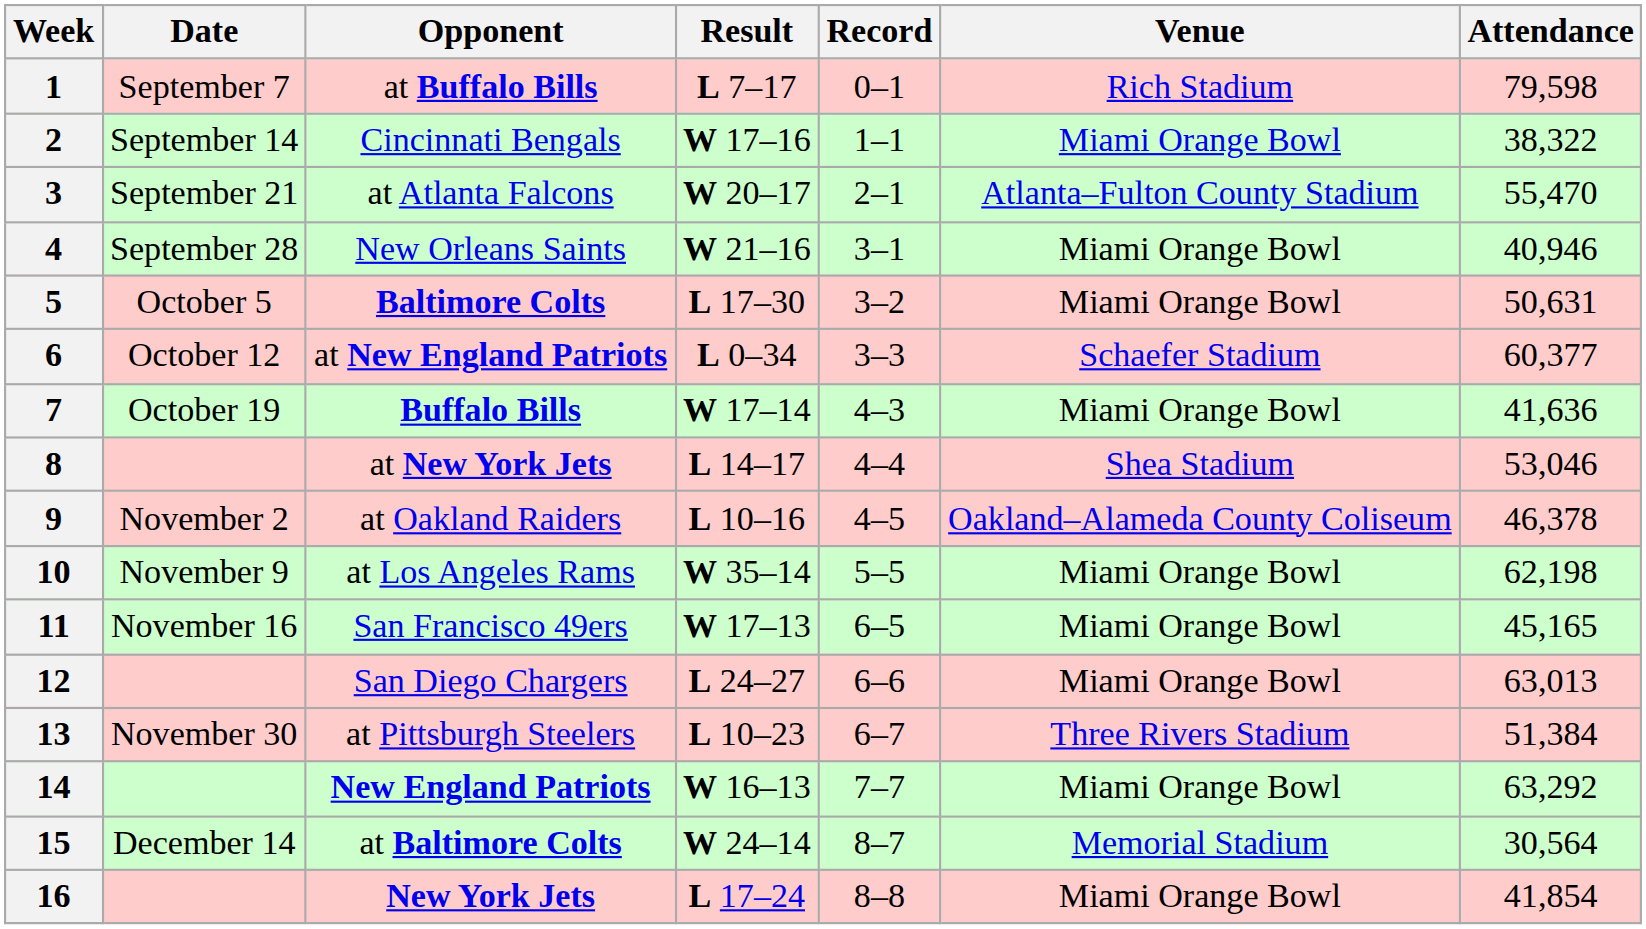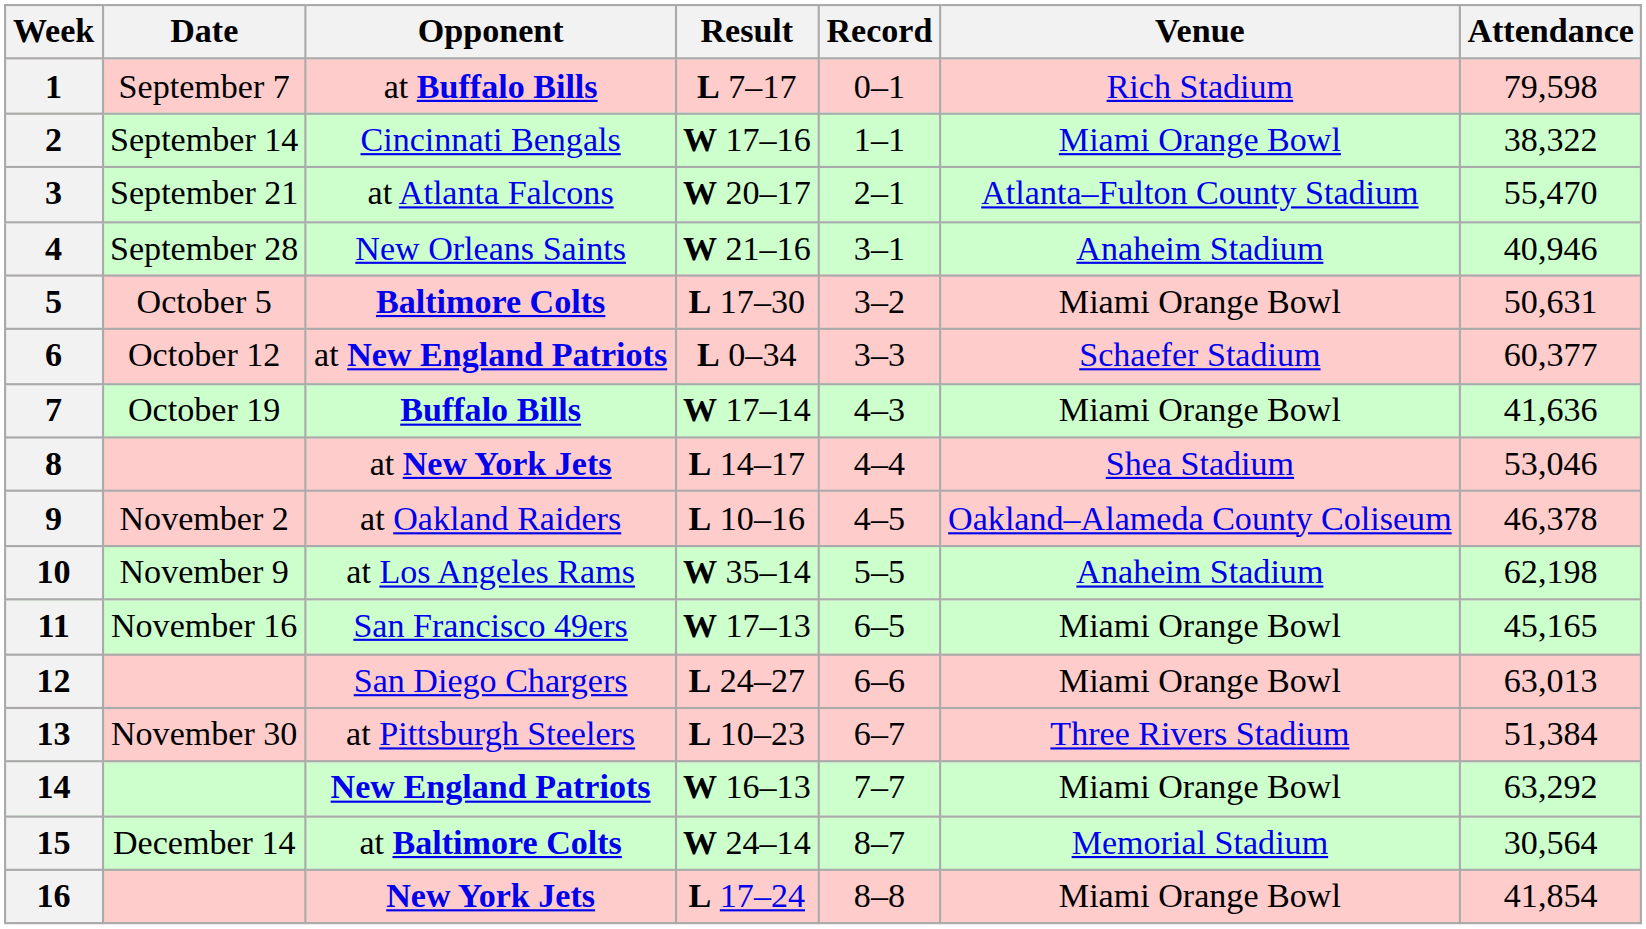4 | Venue: Miami Orange Bowl -> Anaheim Stadium
10 | Venue: Miami Orange Bowl -> Anaheim Stadium
